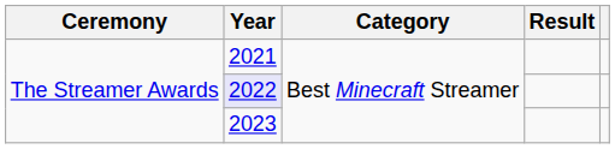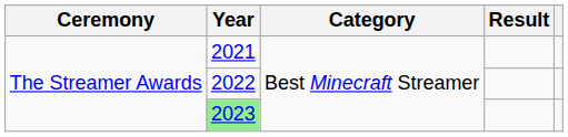2022 | Year: lavender background -> no background
2023 | Year: no background -> lightgreen background
